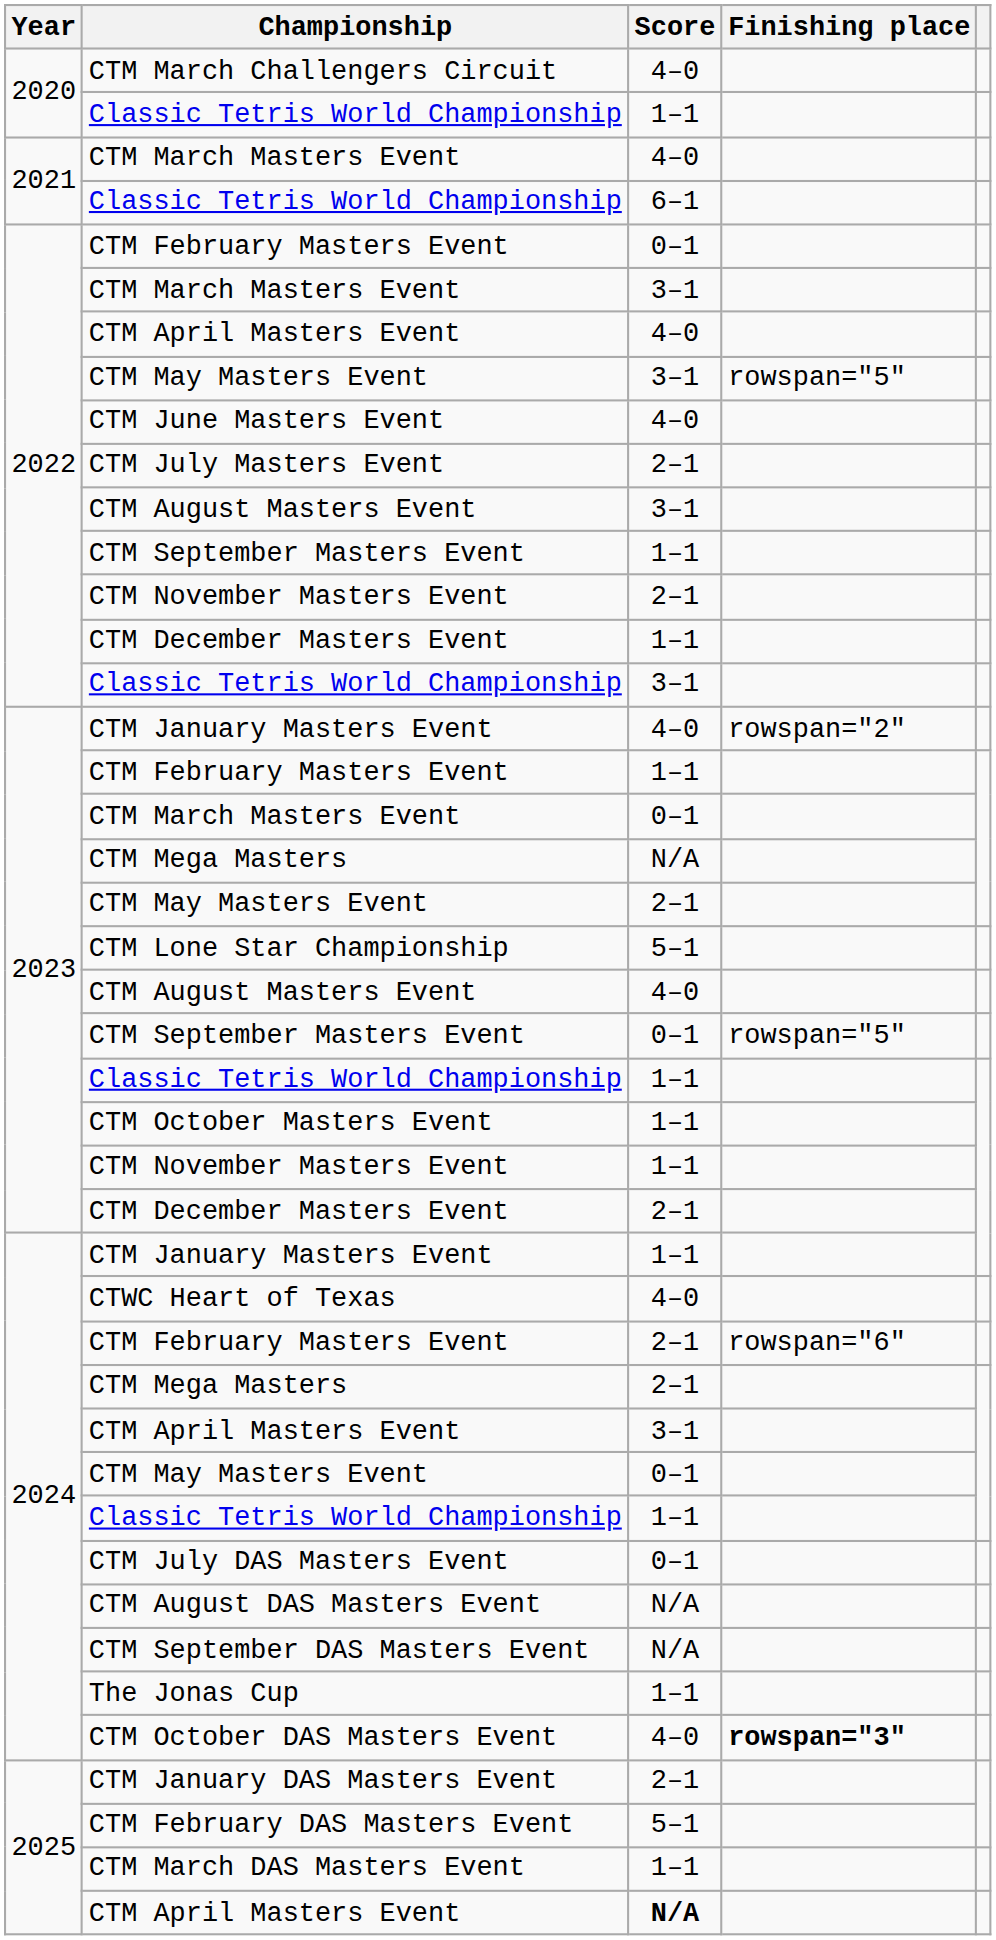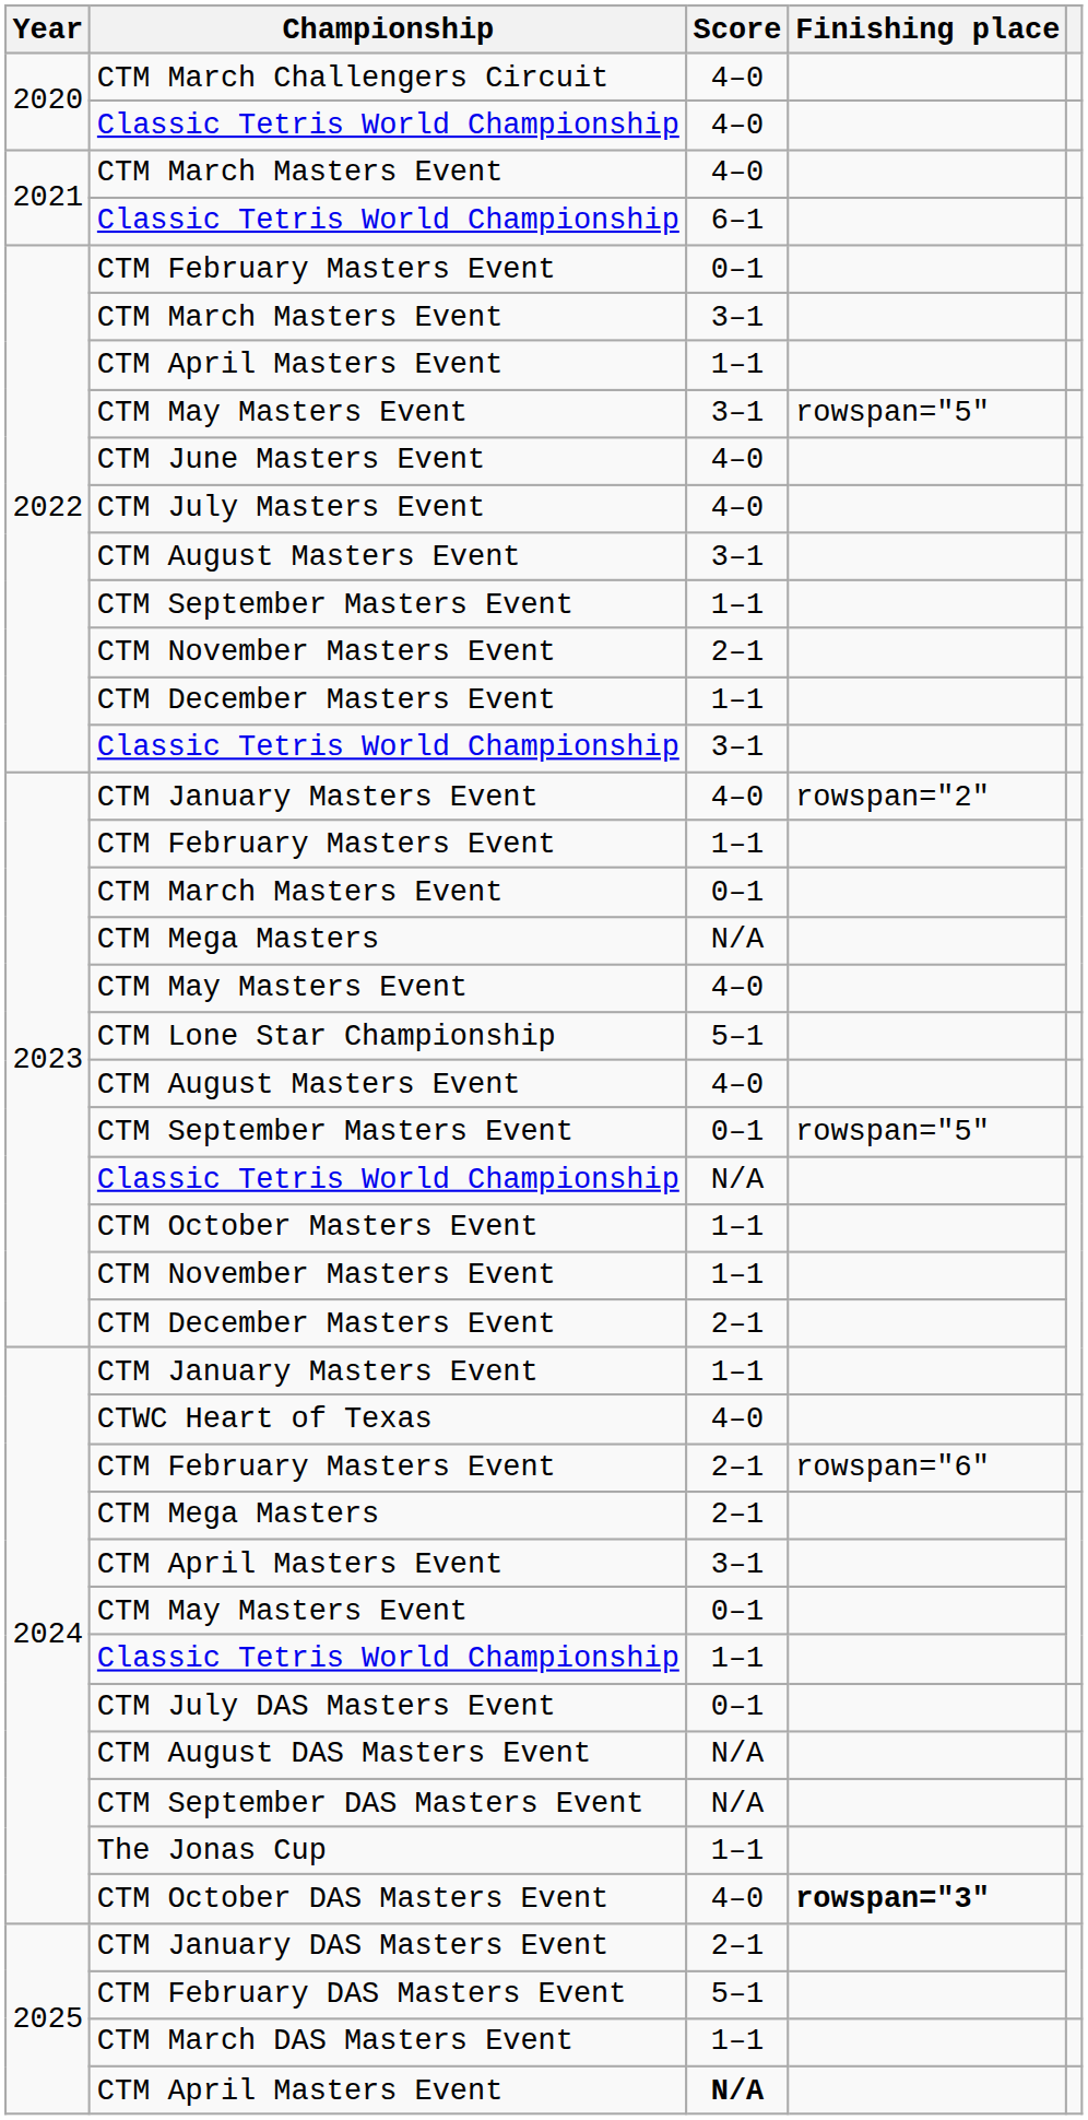2020 / Classic Tetris World Championship | Score: 1–1 -> 4–0
2022 / CTM April Masters Event | Score: 4–0 -> 1–1
CTM July Masters Event | Score: 2–1 -> 4–0
2023 / CTM May Masters Event | Score: 2–1 -> 4–0
2023 / Classic Tetris World Championship | Score: 1–1 -> N/A
